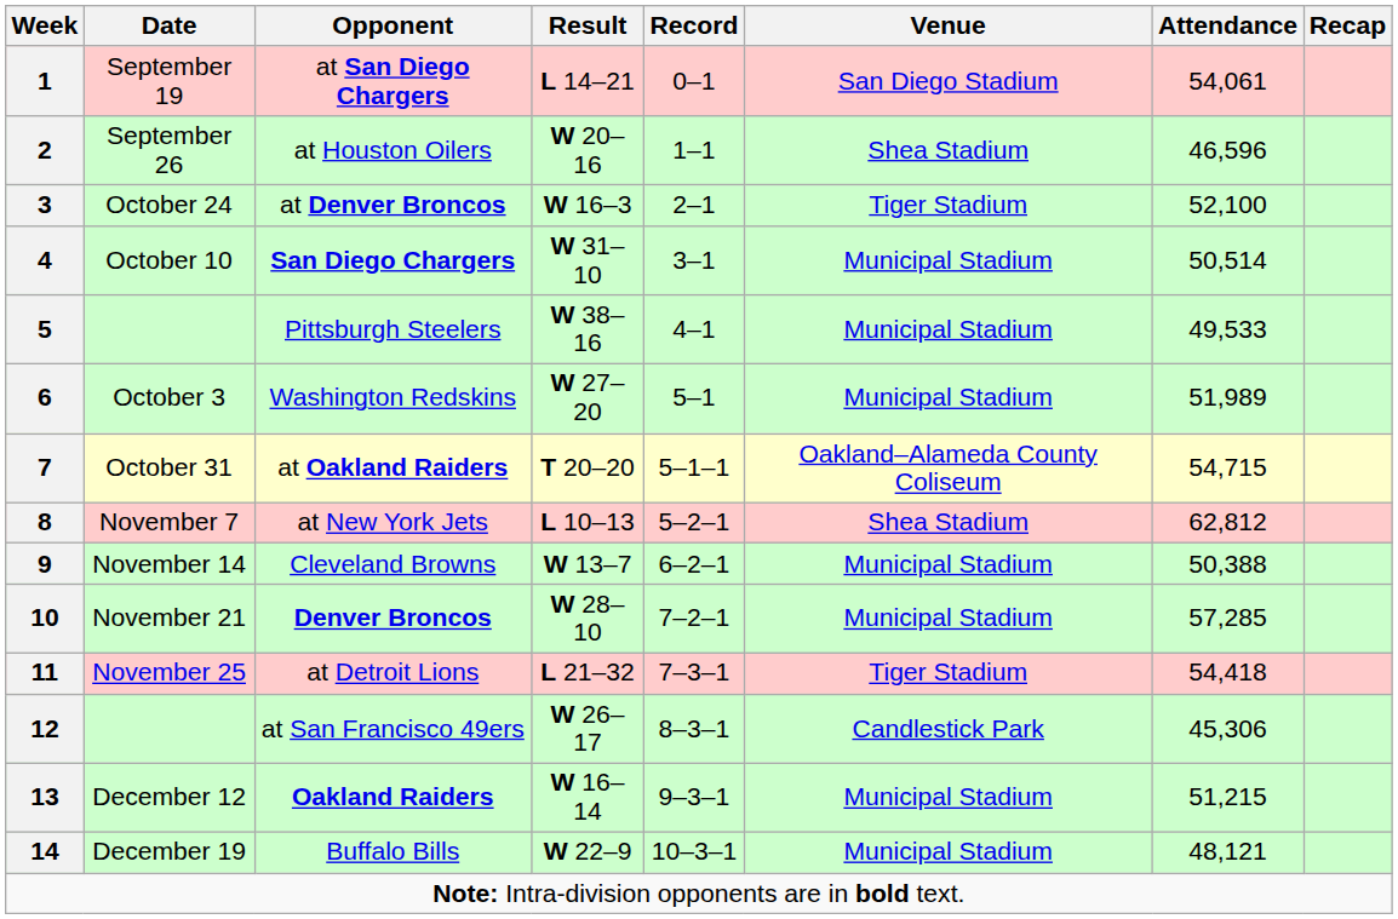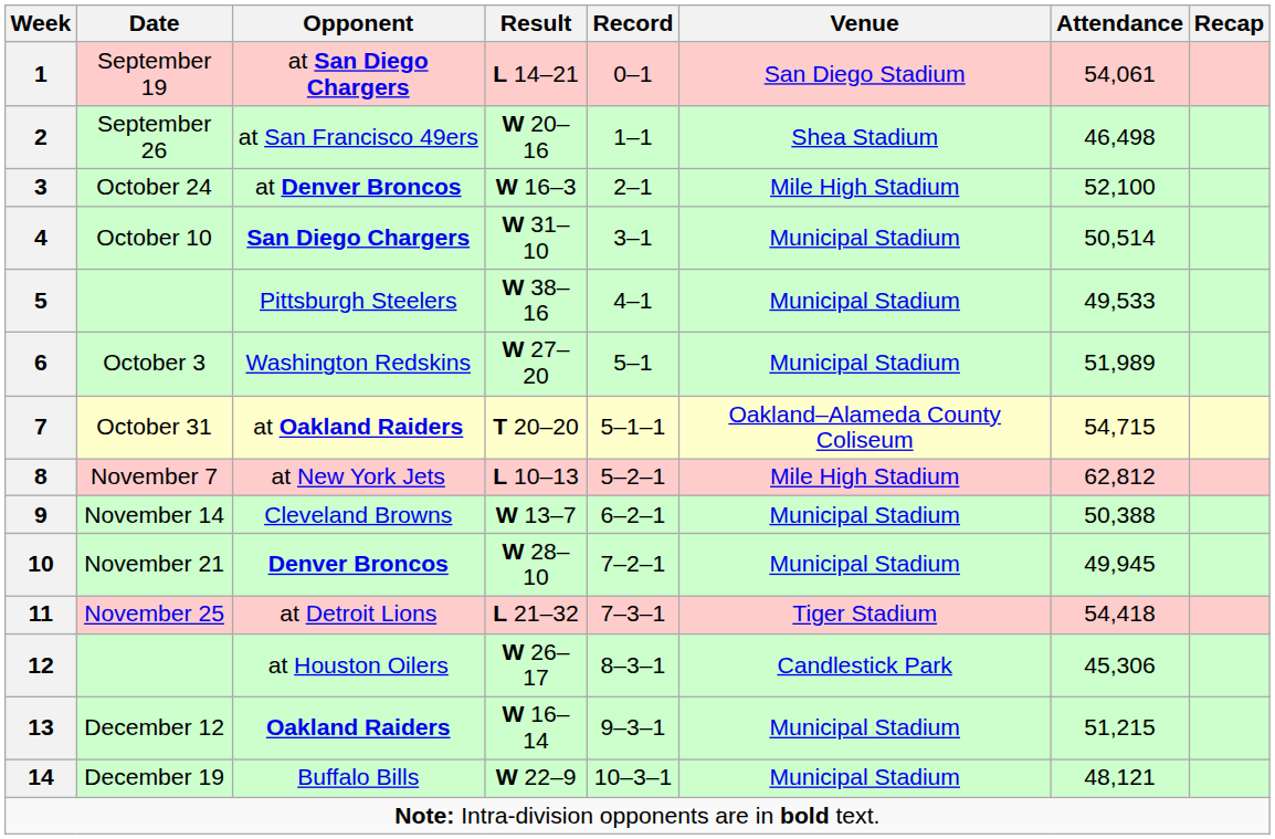2 | Opponent: at Houston Oilers -> at San Francisco 49ers
2 | Attendance: 46,596 -> 46,498
3 | Venue: Tiger Stadium -> Mile High Stadium
8 | Venue: Shea Stadium -> Mile High Stadium
10 | Attendance: 57,285 -> 49,945
12 | Opponent: at San Francisco 49ers -> at Houston Oilers
